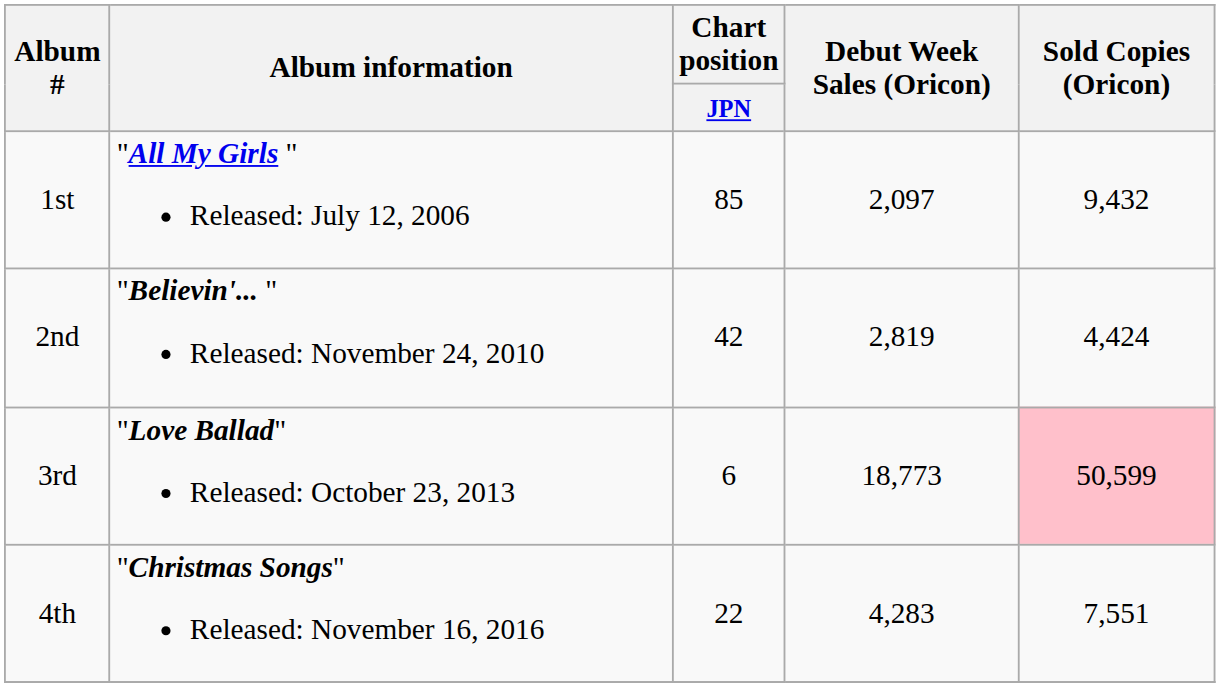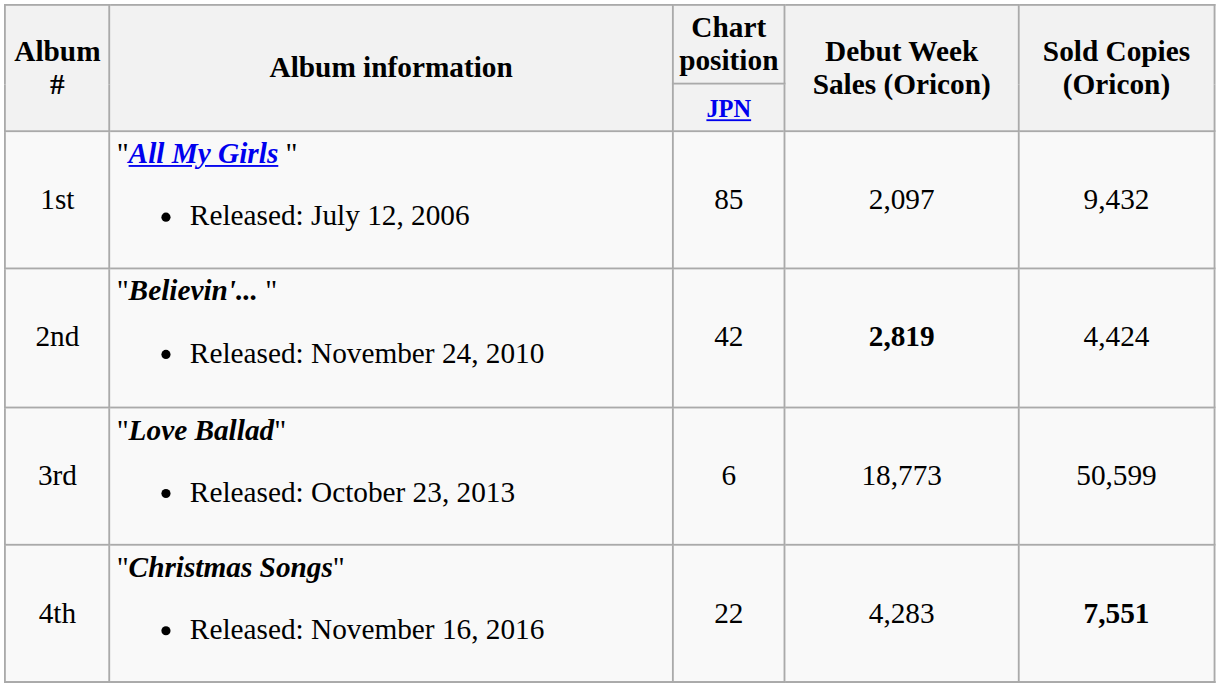2nd | Debut Week Sales (Oricon): normal -> bold
3rd | Sold Copies (Oricon): pink background -> no background
4th | Sold Copies (Oricon): normal -> bold
